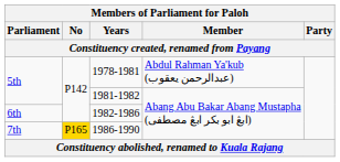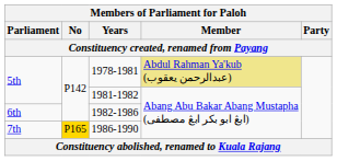1978-1981 | Member: no background -> khaki background
